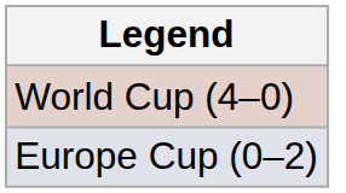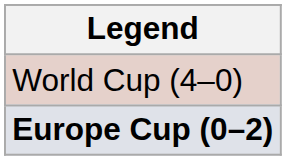row 3 | column 1: normal -> bold
